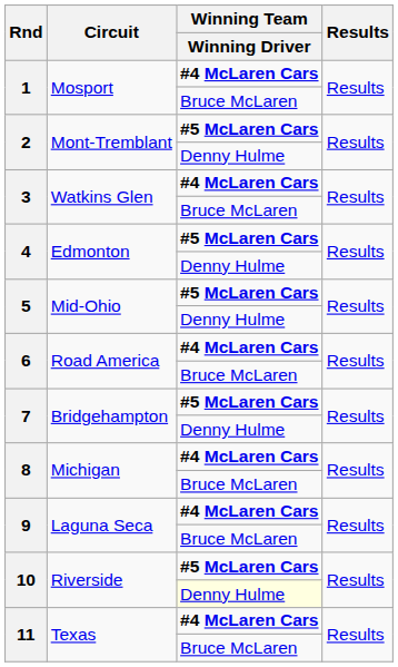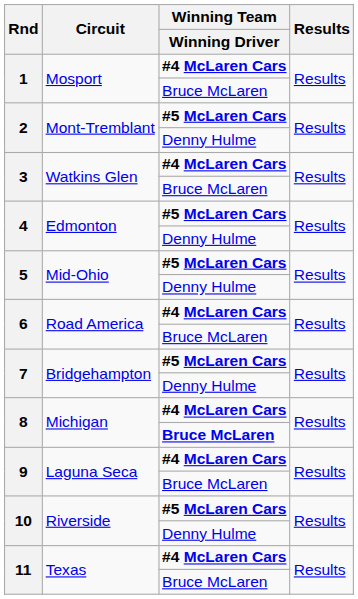8 / Bruce McLaren | Winning Team / Winning Driver: normal -> bold
10 / Denny Hulme | Winning Team / Winning Driver: lightyellow background -> no background
